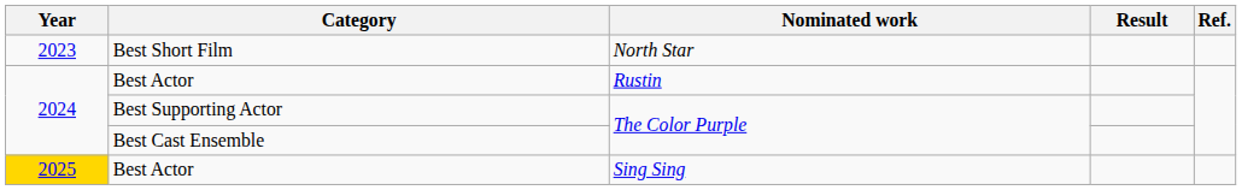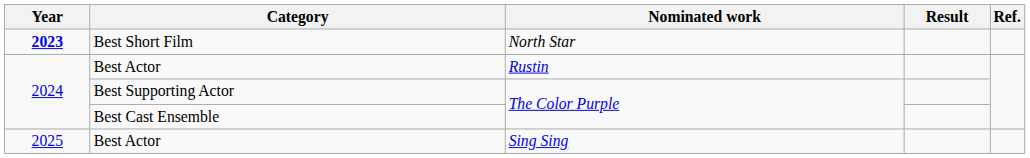Best Short Film | Year: normal -> bold
Best Actor / Sing Sing | Year: gold background -> no background
